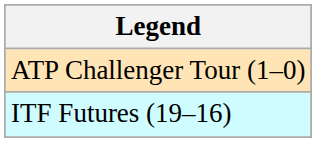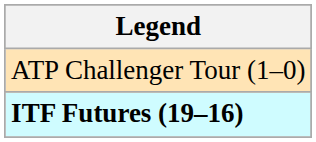row 3 | column 1: normal -> bold
